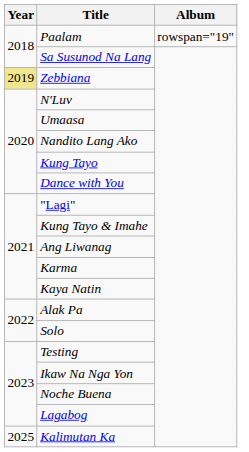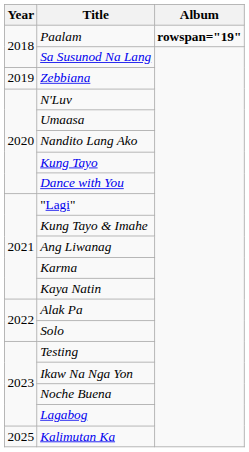Paalam | Album: normal -> bold
Zebbiana | Year: khaki background -> no background
